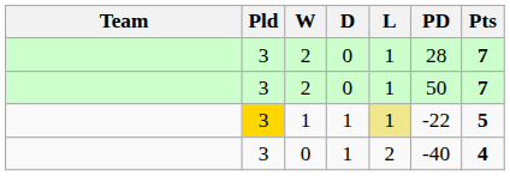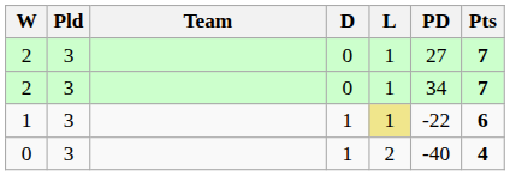columns swapped: Team <-> W
row 2 | PD: 28 -> 27
row 3 | PD: 50 -> 34
row 4 | Pld: gold background -> no background
row 4 | Pts: 5 -> 6
